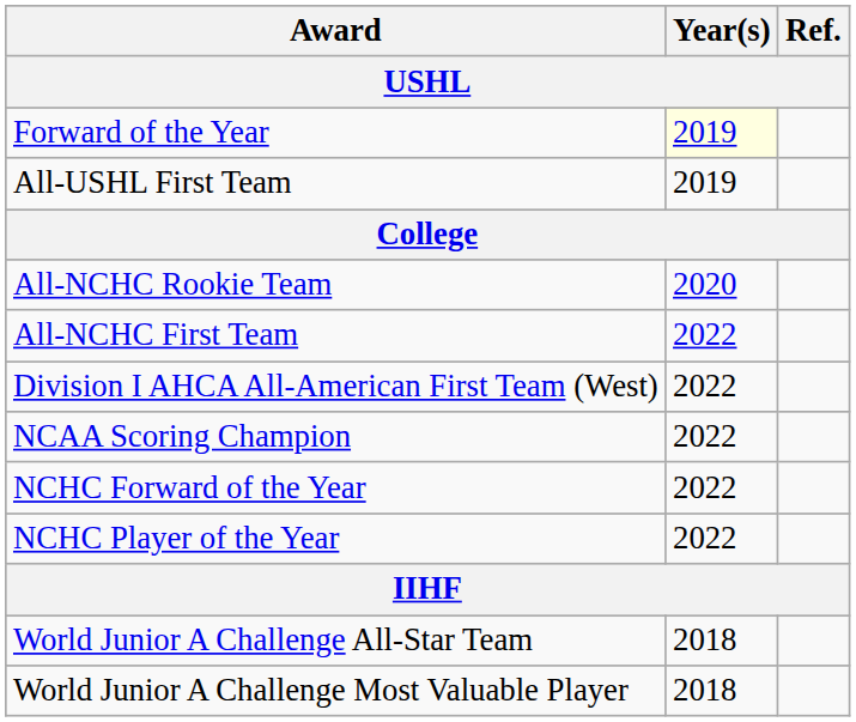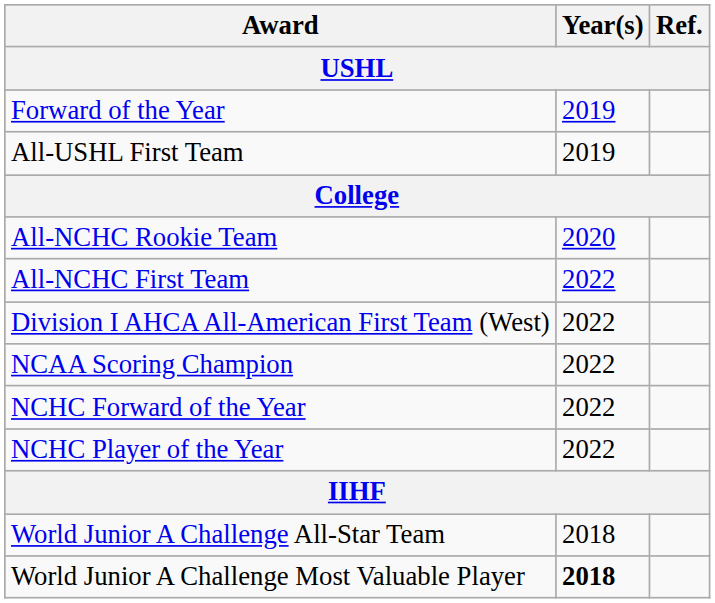Forward of the Year | Year(s): lightyellow background -> no background
World Junior A Challenge Most Valuable Player | Year(s): normal -> bold
